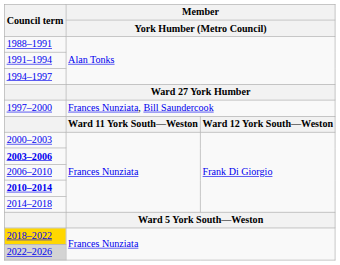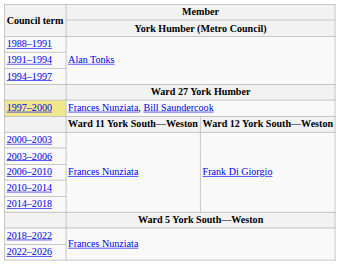1997–2000 | Council term: no background -> khaki background
2003–2006 | Council term: bold -> normal
2010–2014 | Council term: bold -> normal
2018–2022 | Council term: gold background -> no background
2022–2026 | Council term: lightgrey background -> no background
